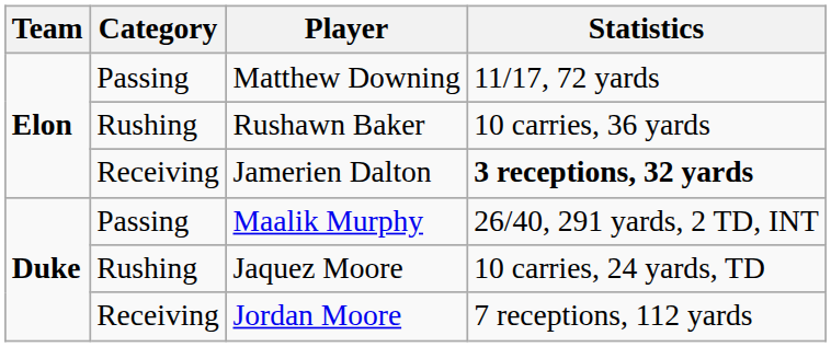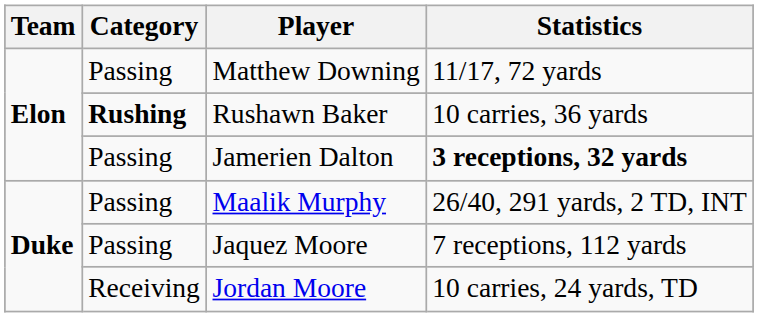Rushawn Baker | Category: normal -> bold
Jamerien Dalton | Category: Receiving -> Passing
Jaquez Moore | Category: Rushing -> Passing
Jaquez Moore | Statistics: 10 carries, 24 yards, TD -> 7 receptions, 112 yards
Jordan Moore | Statistics: 7 receptions, 112 yards -> 10 carries, 24 yards, TD
